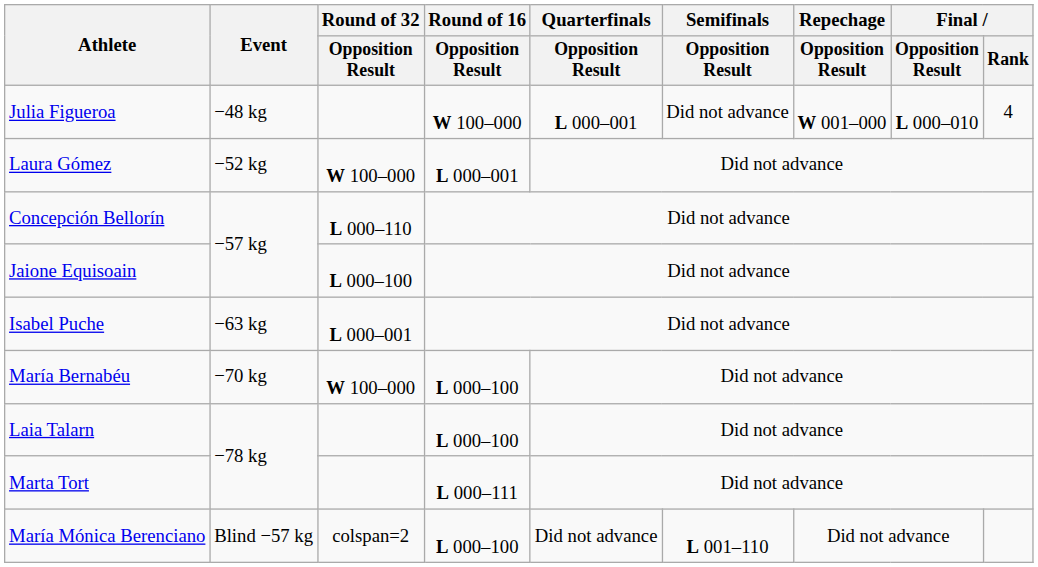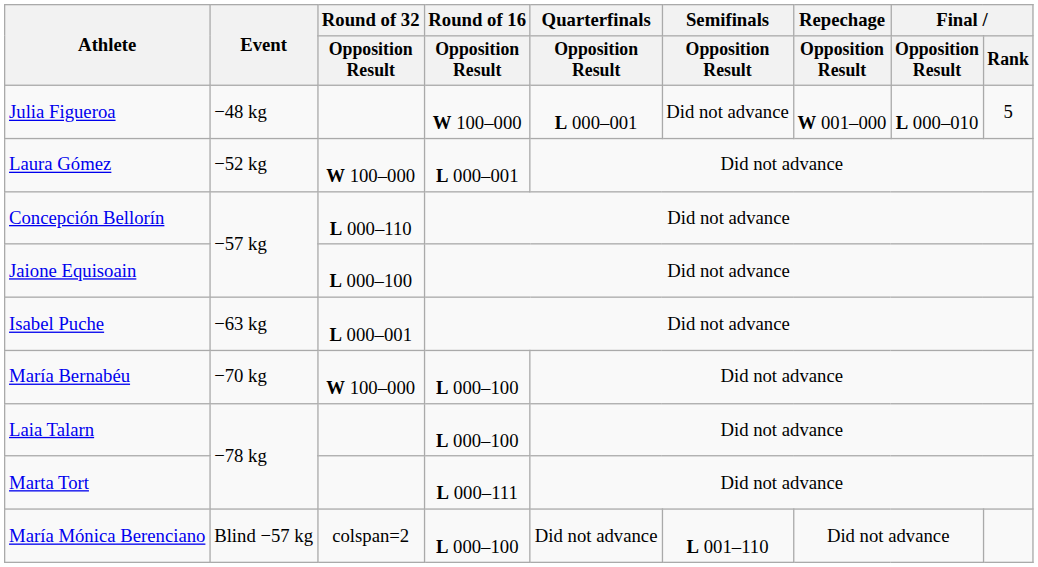Julia Figueroa | Final / Rank: 4 -> 5
